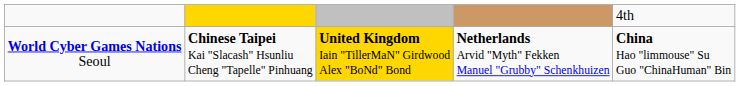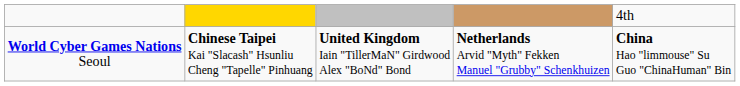World Cyber Games Nations Seoul | column 3: gold background -> no background
